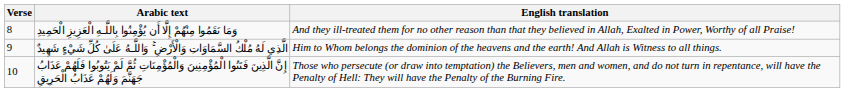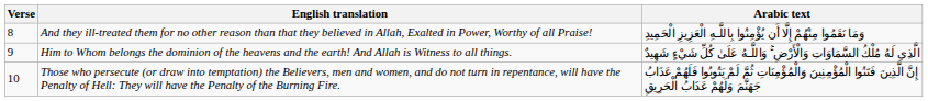columns swapped: Arabic text <-> English translation
